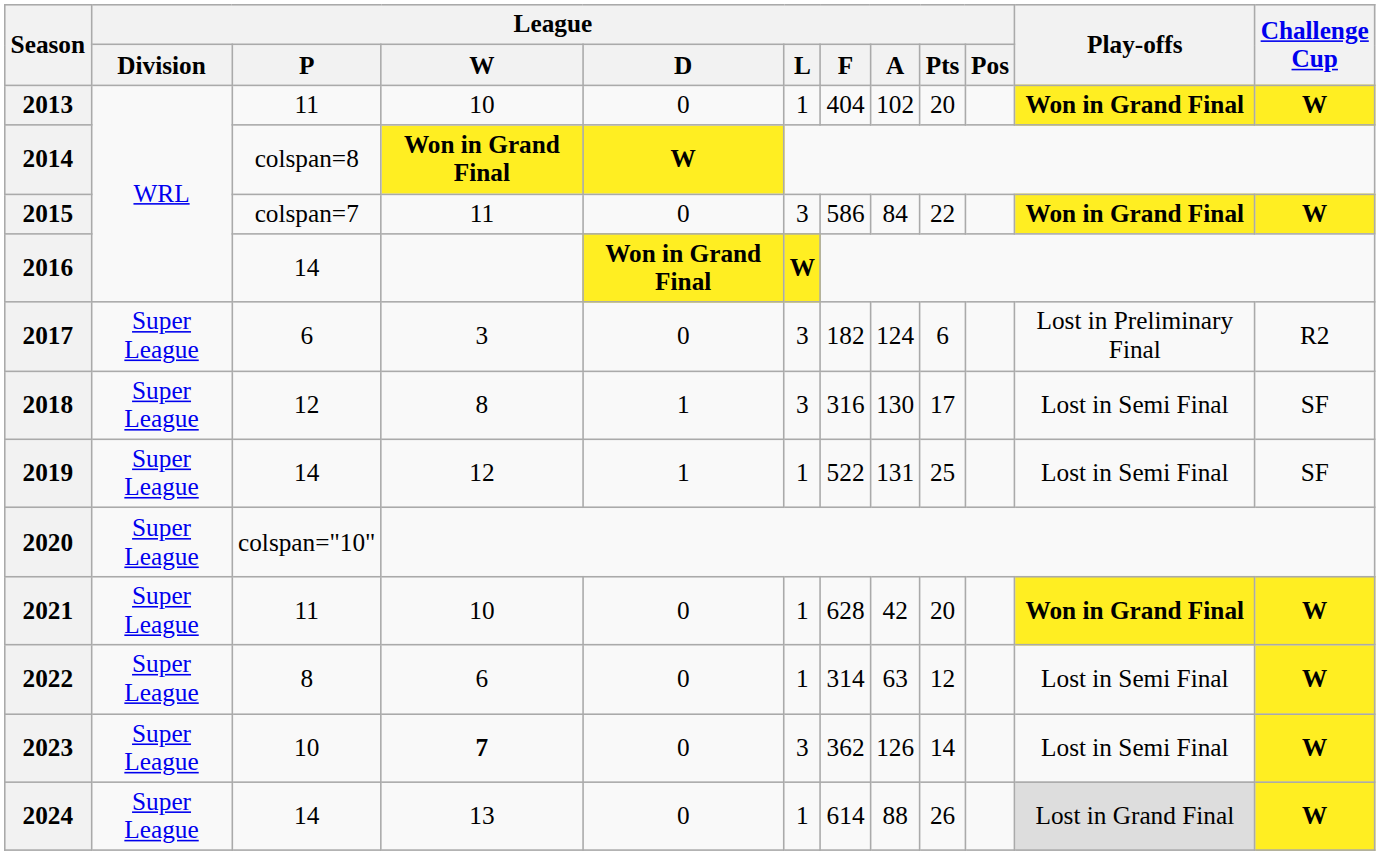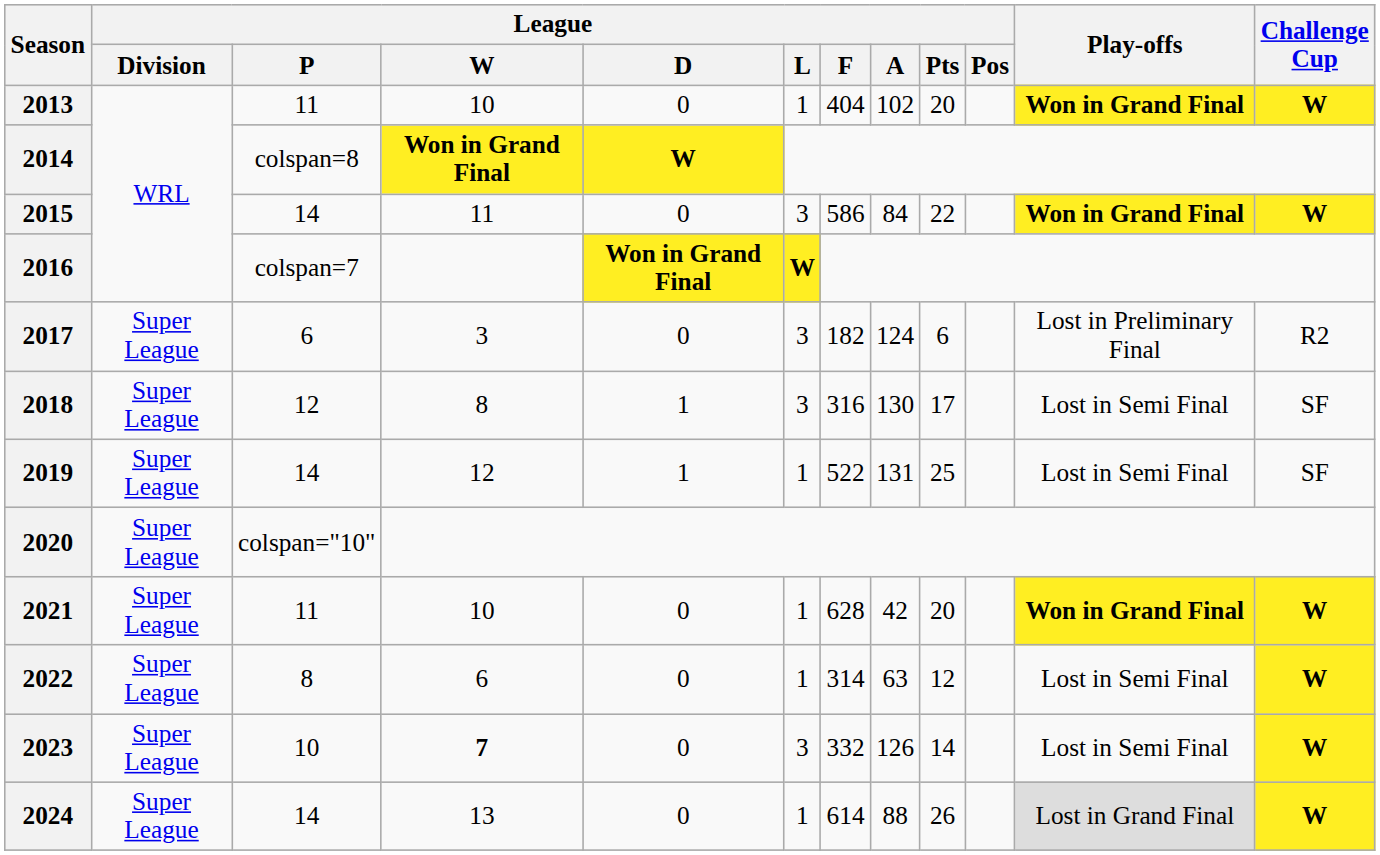2015 | League / P: colspan=7 -> 14
2016 | League / P: 14 -> colspan=7
2023 | League / F: 362 -> 332
